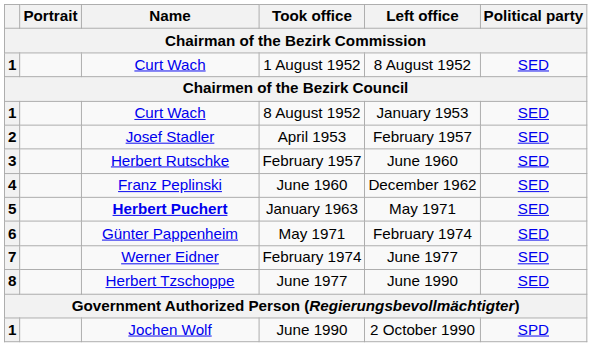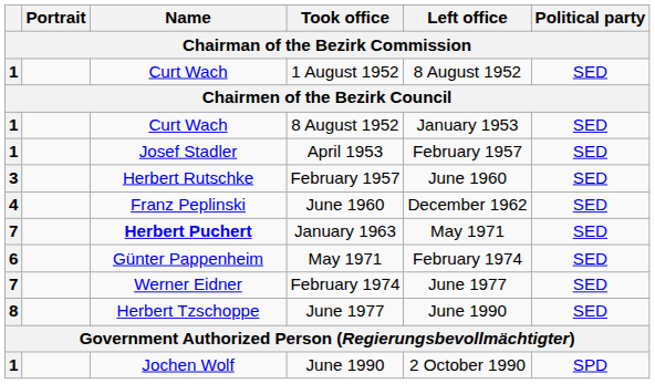April 1953 | column 1: 2 -> 1
January 1963 | column 1: 5 -> 7
